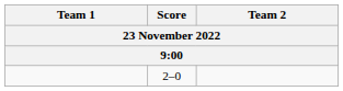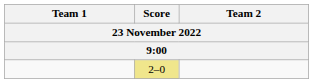row 4 | Score: no background -> khaki background
